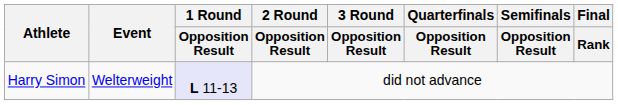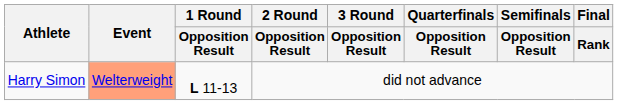Harry Simon | Event: no background -> lightsalmon background
Harry Simon | 1 Round / Opposition Result: lavender background -> no background
